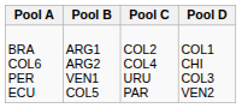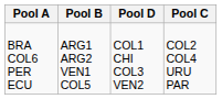columns swapped: Pool C <-> Pool D
